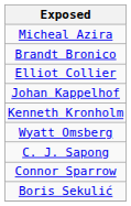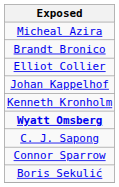row 7 | column 1: normal -> bold
